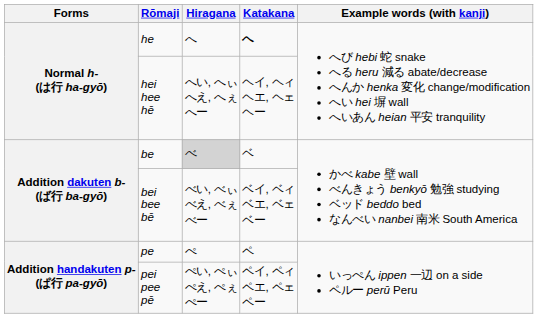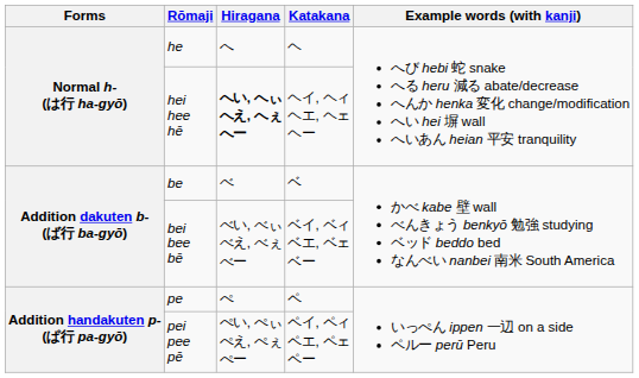he | Katakana: bold -> normal
hei hee hē | Hiragana: normal -> bold
be | Hiragana: lightgrey background -> no background
